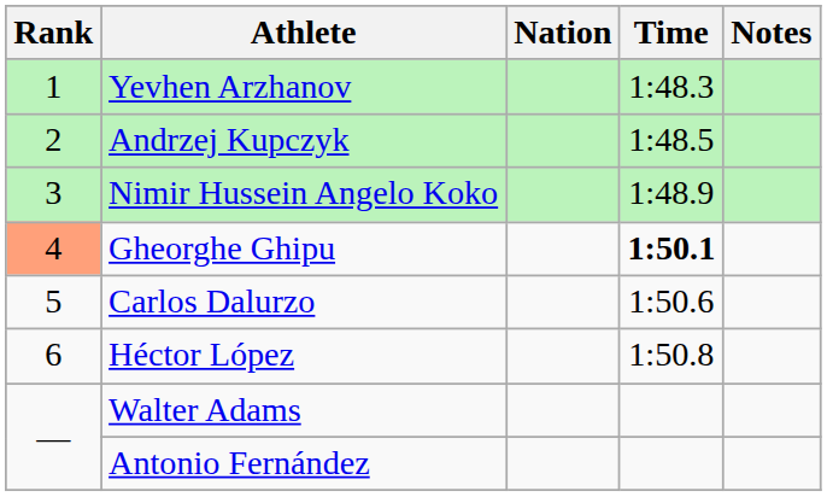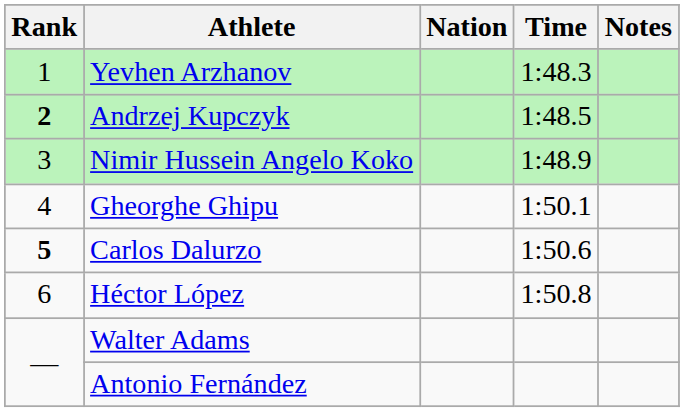Andrzej Kupczyk | Rank: normal -> bold
Gheorghe Ghipu | Rank: lightsalmon background -> no background
Gheorghe Ghipu | Time: bold -> normal
Carlos Dalurzo | Rank: normal -> bold
